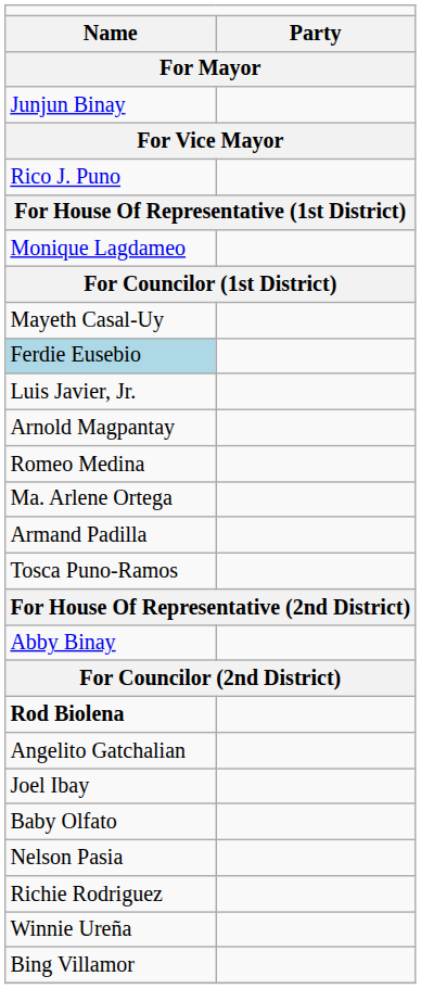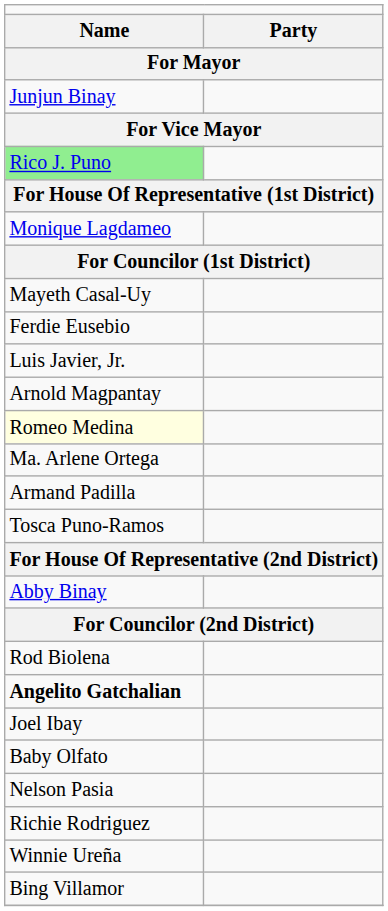Rico J. Puno | column 1: no background -> lightgreen background
Ferdie Eusebio | column 1: lightblue background -> no background
Romeo Medina | column 1: no background -> lightyellow background
Rod Biolena | column 1: bold -> normal
Angelito Gatchalian | column 1: normal -> bold
